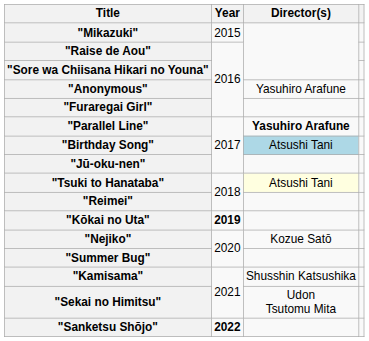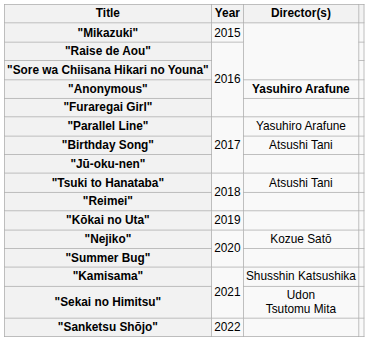"Anonymous" | Director(s): normal -> bold
"Parallel Line" | Director(s): bold -> normal
"Birthday Song" | Director(s): lightblue background -> no background
"Tsuki to Hanataba" | Director(s): lightyellow background -> no background
"Kōkai no Uta" | Year: bold -> normal
"Sanketsu Shōjo" | Year: bold -> normal
